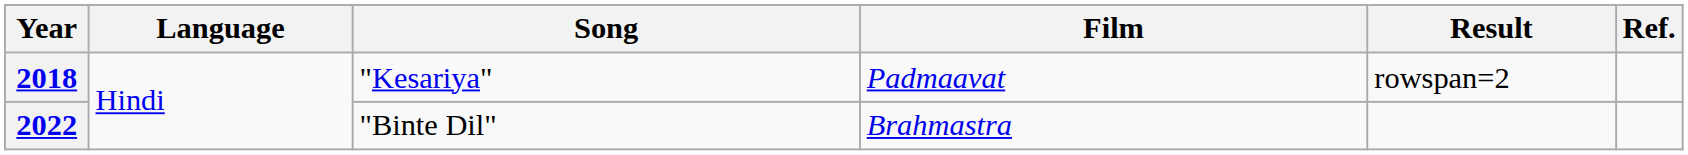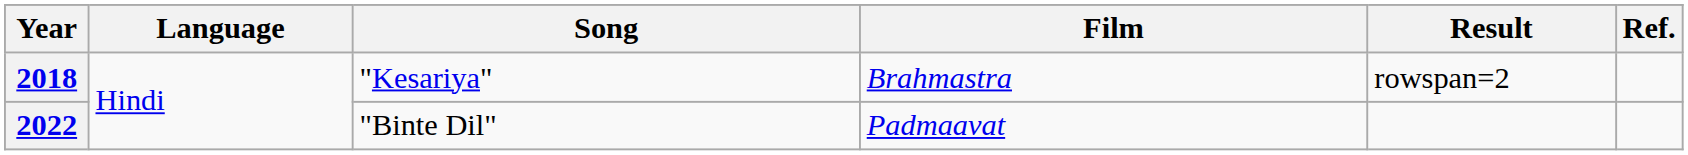2018 | Film: Padmaavat -> Brahmastra
2022 | Film: Brahmastra -> Padmaavat
